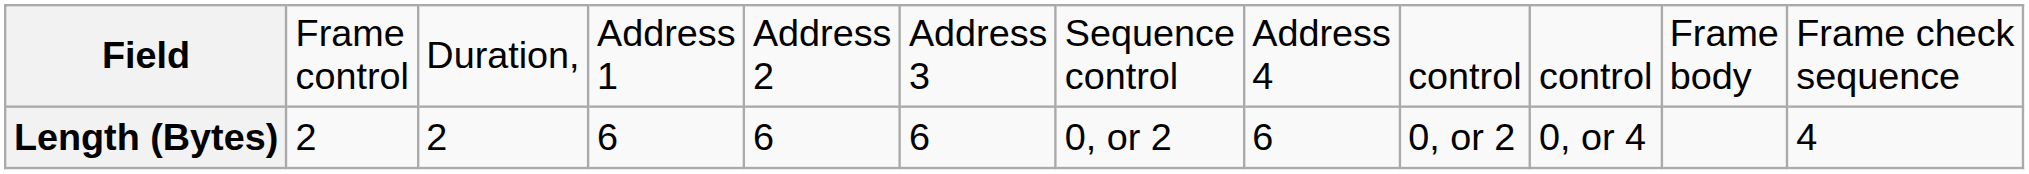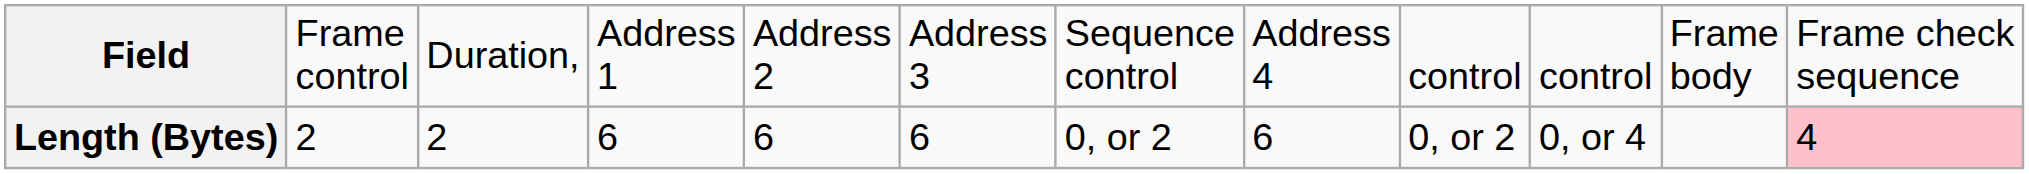Length (Bytes) | column 12: no background -> pink background
